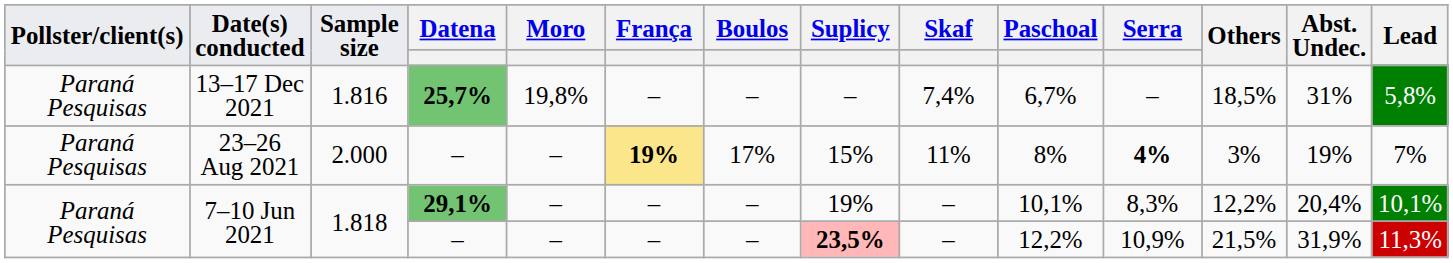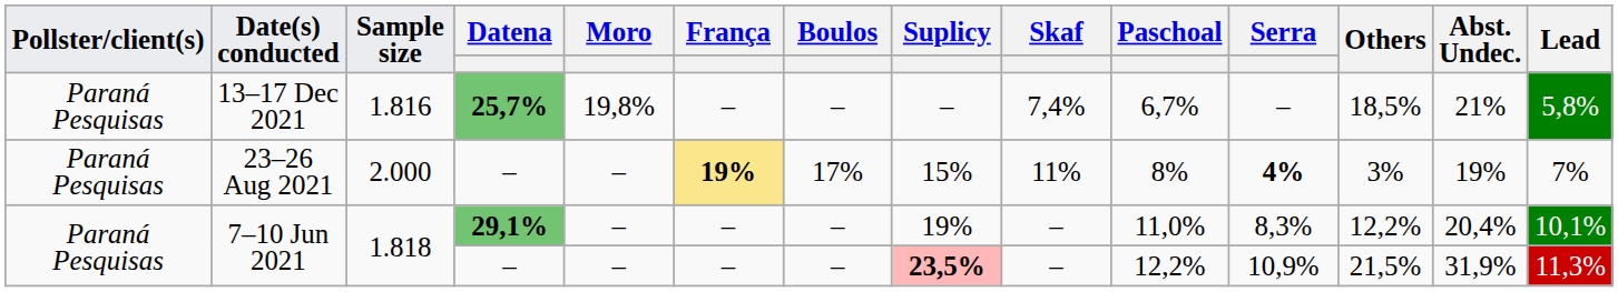13–17 Dec 2021 | Abst. Undec.: 31% -> 21%
7–10 Jun 2021 / 29,1% | Paschoal: 10,1% -> 11,0%
